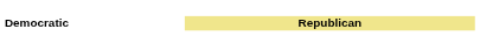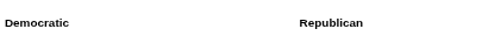Democratic | 34: khaki background -> no background
